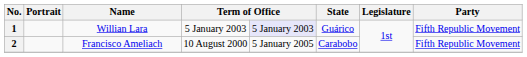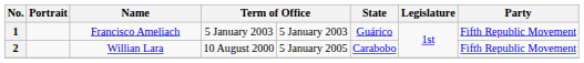1 | Name: Willian Lara -> Francisco Ameliach
1 | column 5: lavender background -> no background
2 | Name: Francisco Ameliach -> Willian Lara
